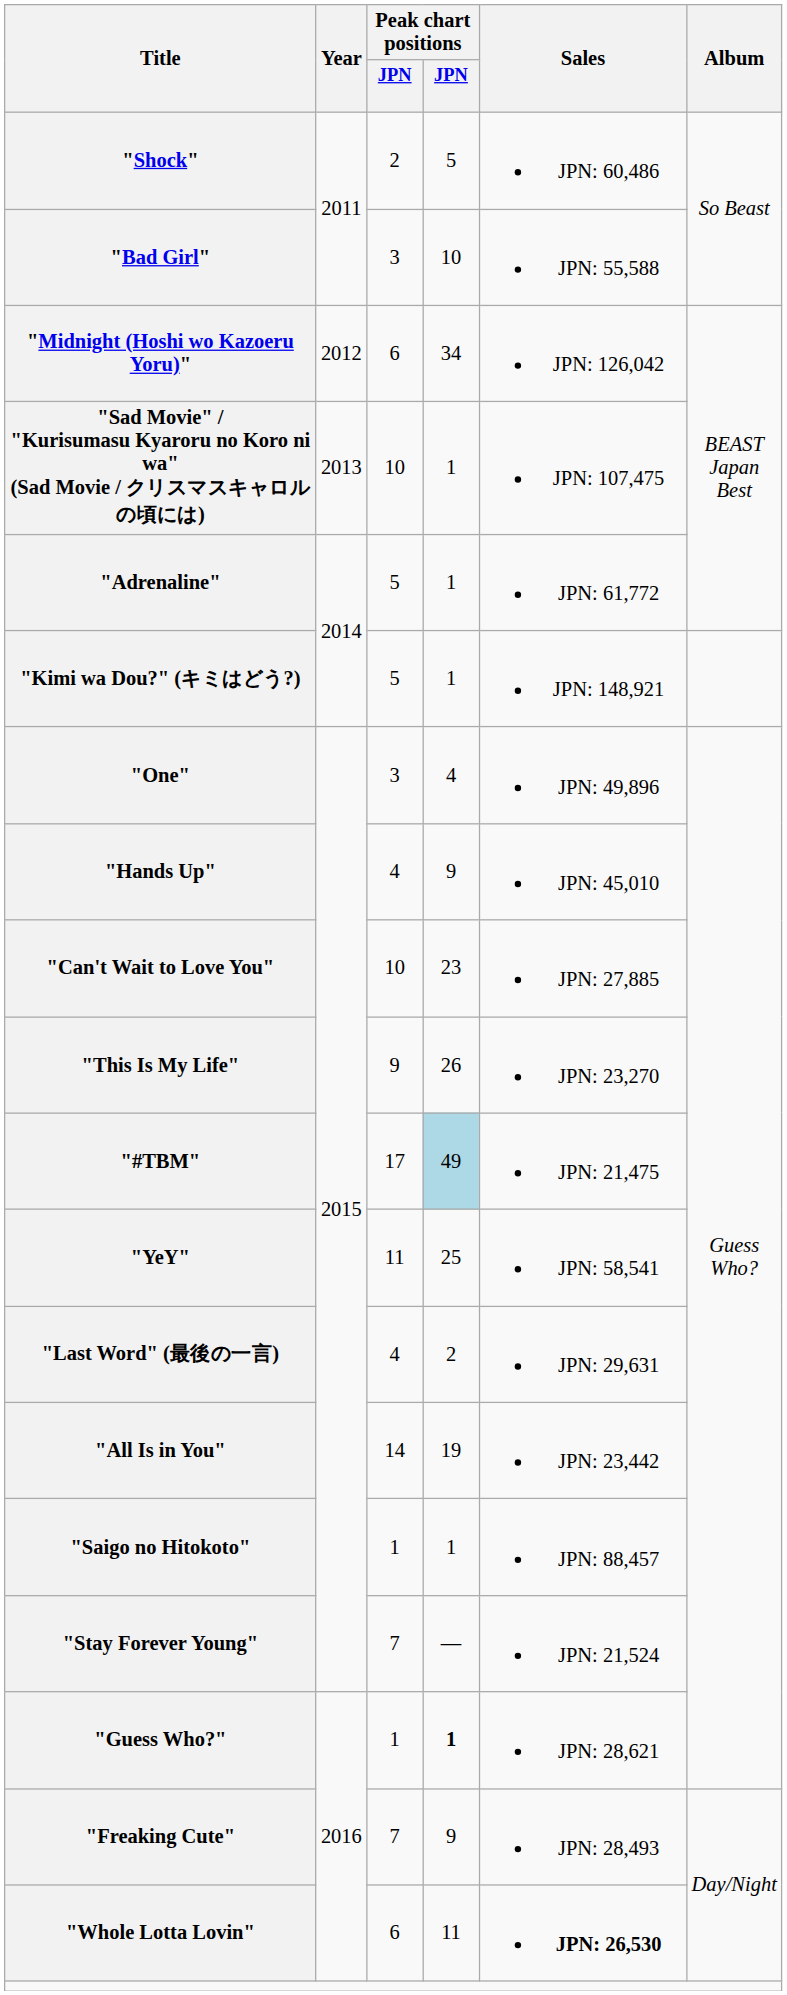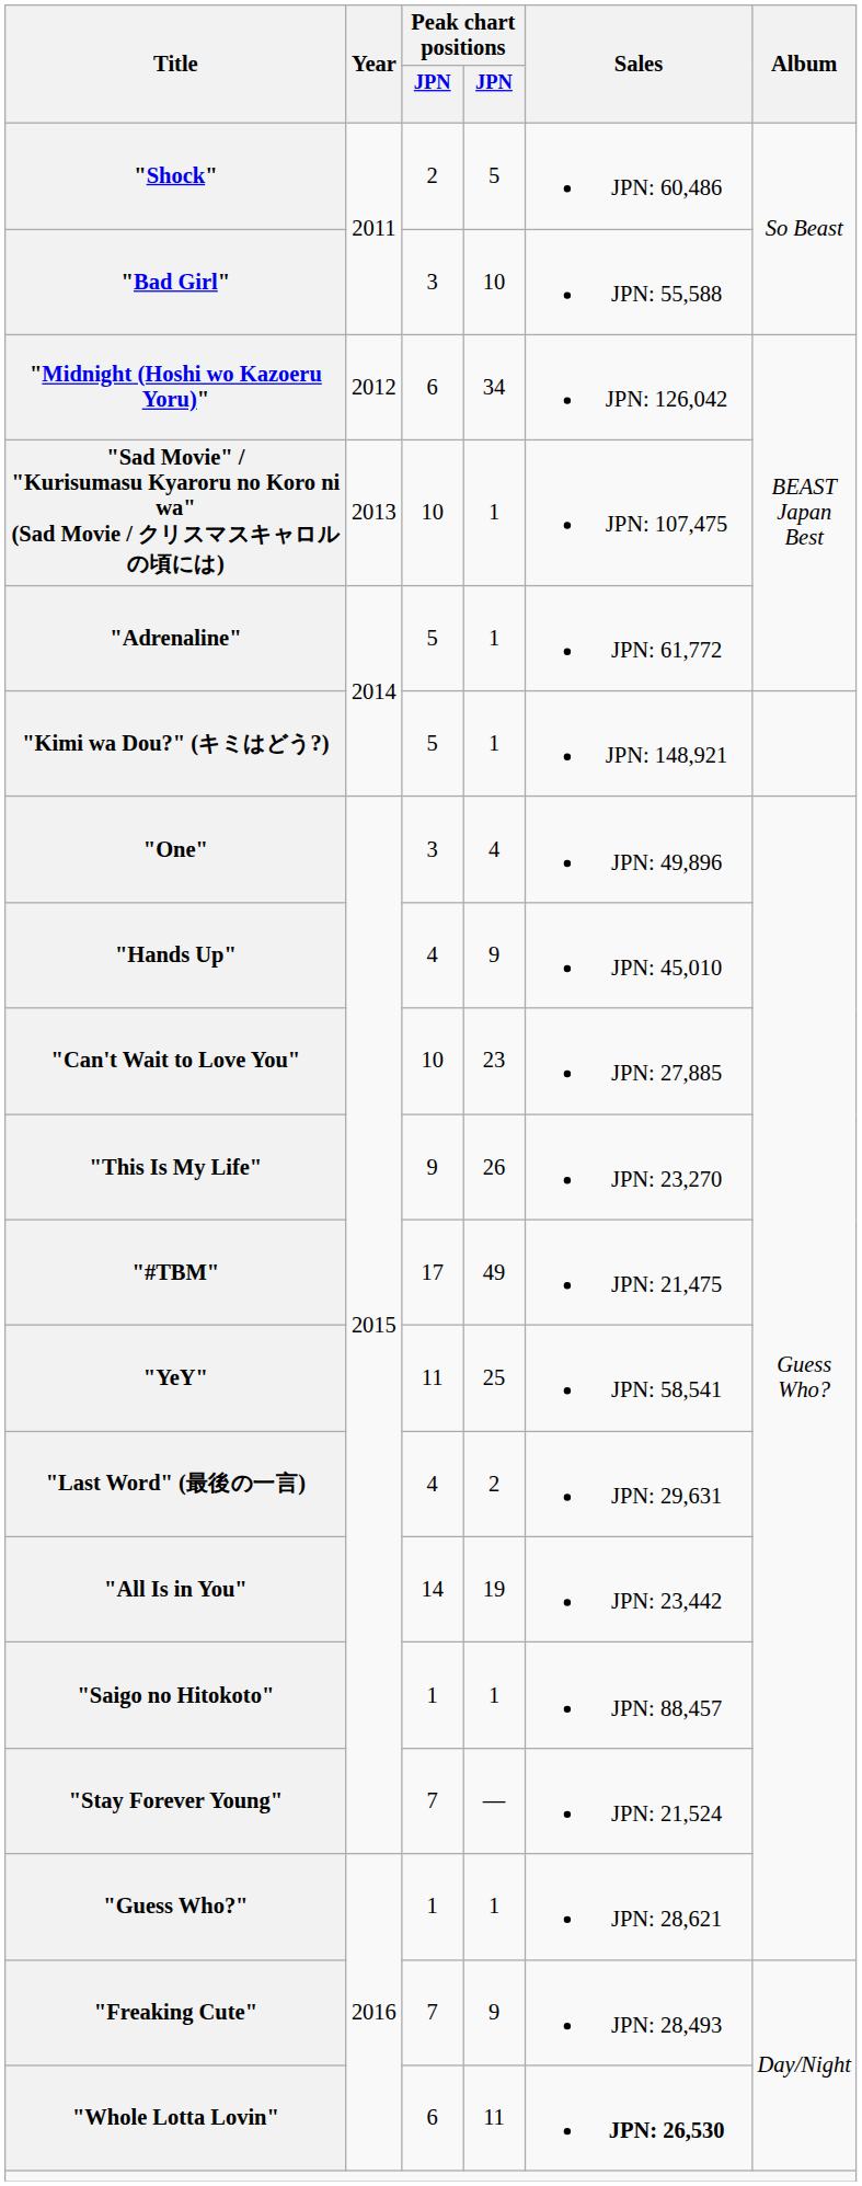"#TBM" | column 4: lightblue background -> no background
"Guess Who?" | column 4: bold -> normal
